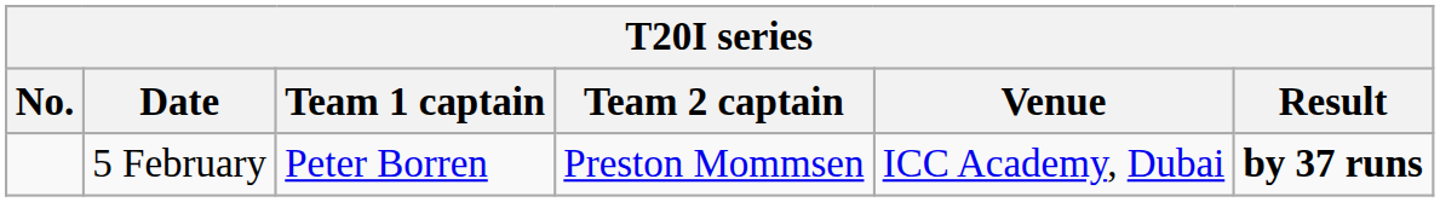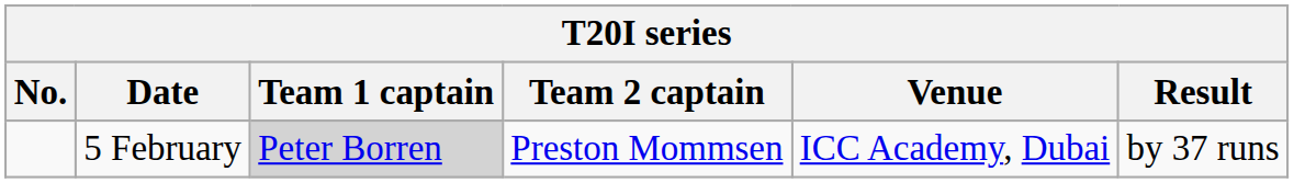5 February | Team 1 captain: no background -> lightgrey background
5 February | Result: bold -> normal
